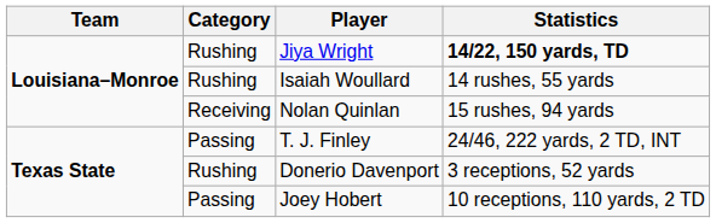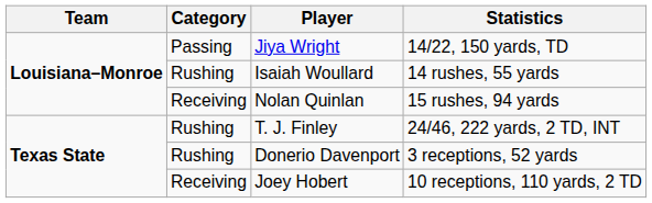Jiya Wright | Category: Rushing -> Passing
Jiya Wright | Statistics: bold -> normal
T. J. Finley | Category: Passing -> Rushing
Joey Hobert | Category: Passing -> Receiving
